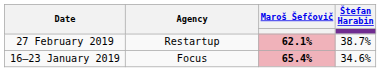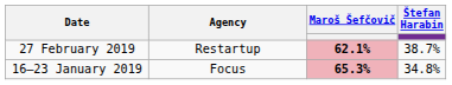16–23 January 2019 | Maroš Šefčovič: 65.4% -> 65.3%
16–23 January 2019 | Štefan Harabin: 34.6% -> 34.8%
